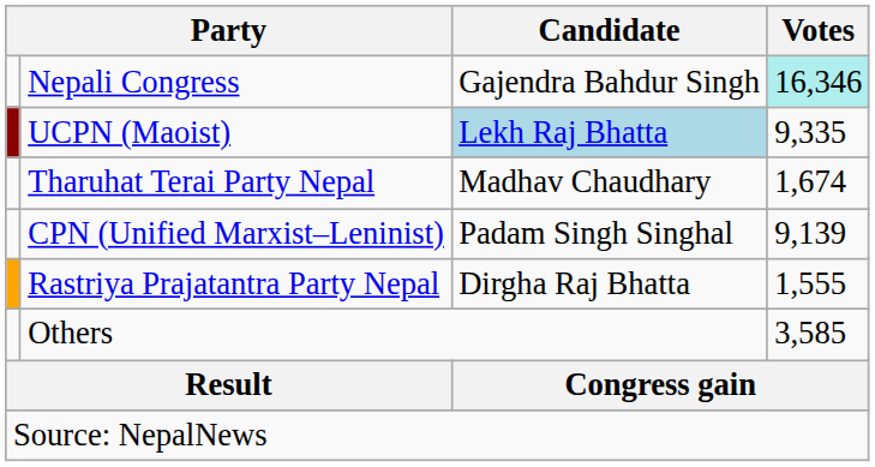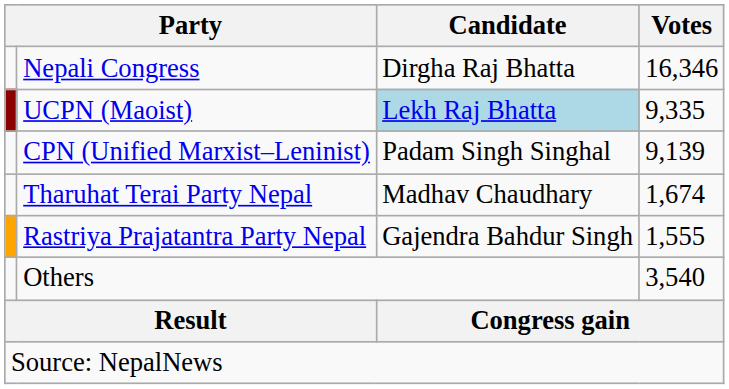Nepali Congress | Candidate: Gajendra Bahdur Singh -> Dirgha Raj Bhatta
Nepali Congress | Votes: paleturquoise background -> no background
rows swapped: CPN (Unified Marxist–Leninist) <-> Tharuhat Terai Party Nepal
Rastriya Prajatantra Party Nepal | Candidate: Dirgha Raj Bhatta -> Gajendra Bahdur Singh
Others | Votes: 3,585 -> 3,540
